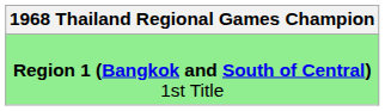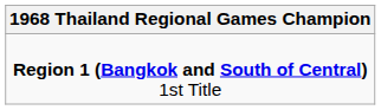row 2 | column 1: lightgreen background -> no background
